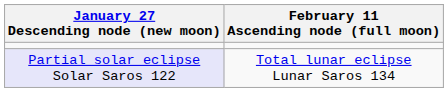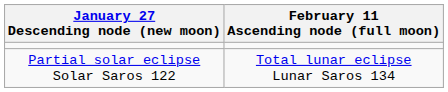row 3 | January 27 Descending node (new moon): lavender background -> no background
